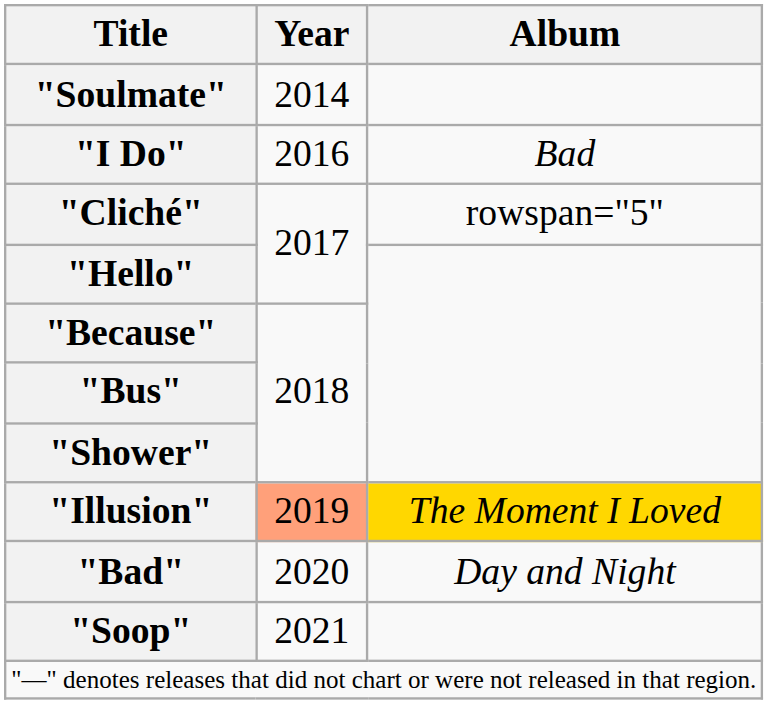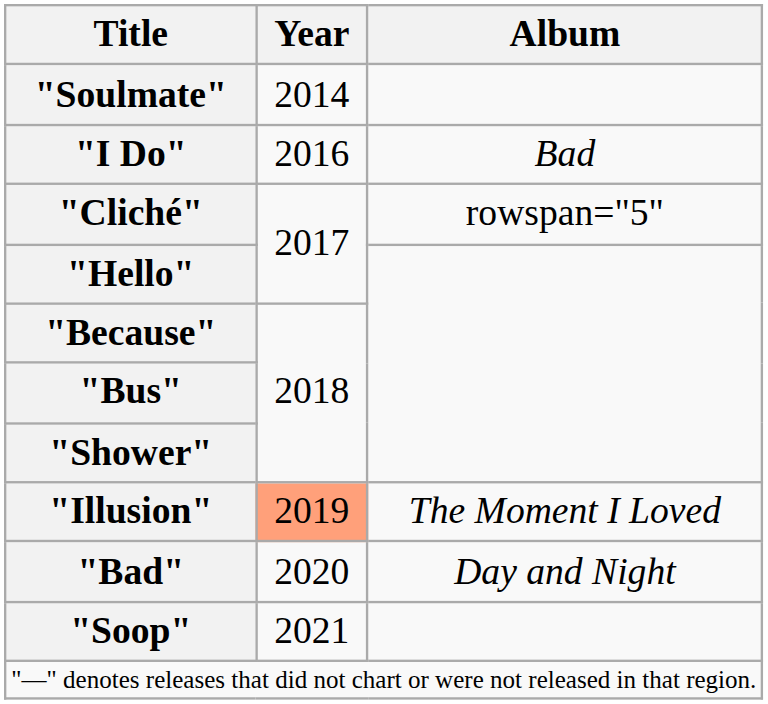"Illusion" | Album: gold background -> no background
